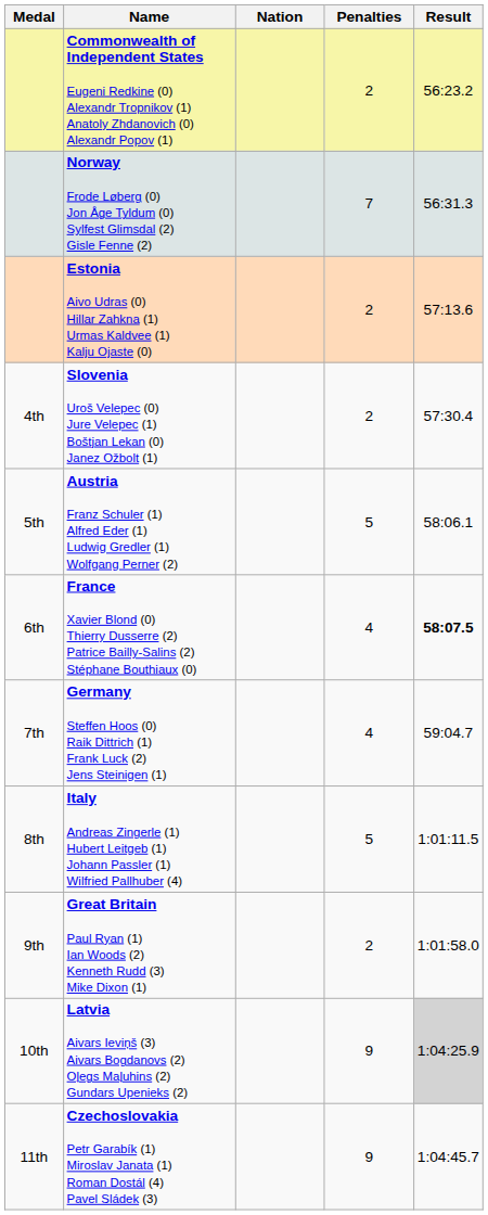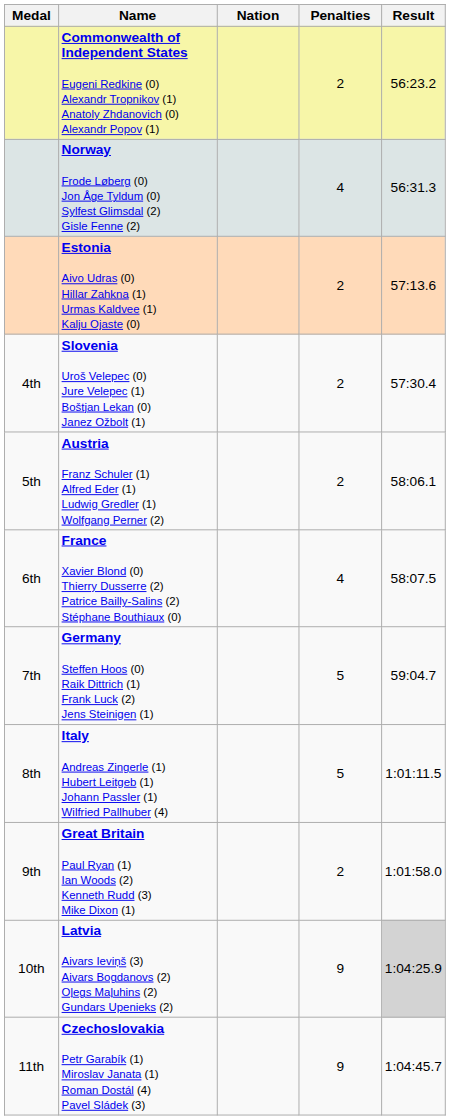row 3 | Penalties: 7 -> 4
row 6 | Penalties: 5 -> 2
row 7 | Result: bold -> normal
row 8 | Penalties: 4 -> 5
